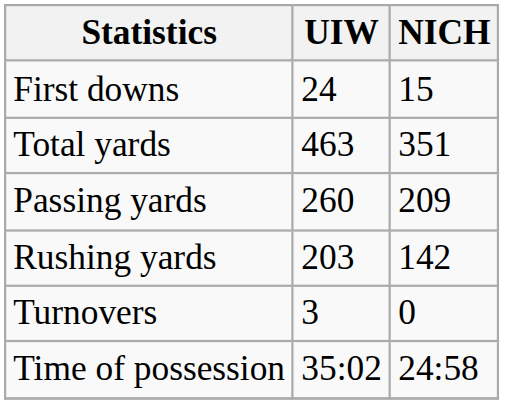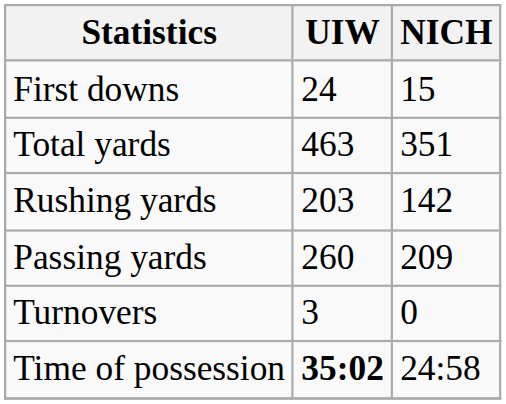rows swapped: Rushing yards <-> Passing yards
Time of possession | UIW: normal -> bold
